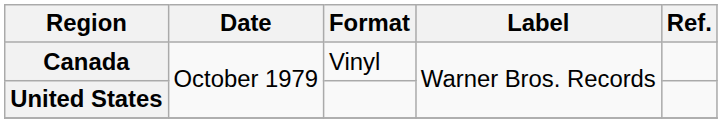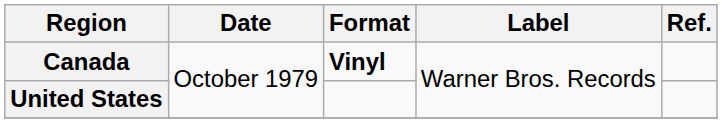Canada | Format: normal -> bold
